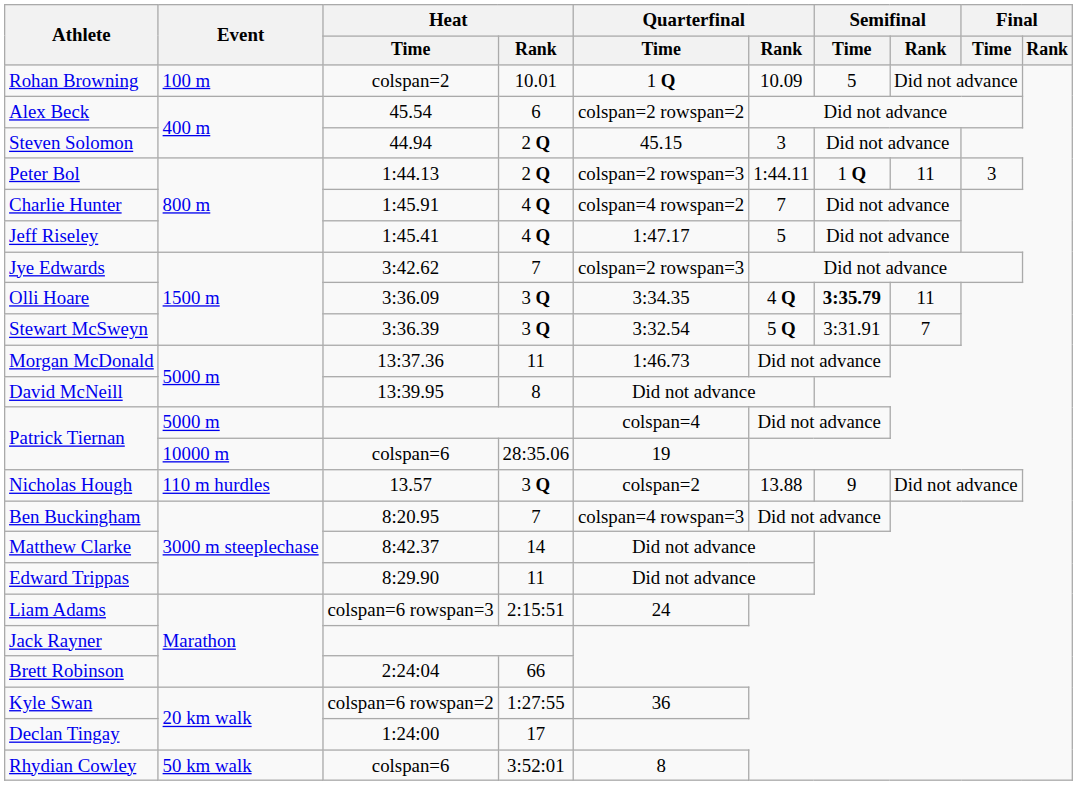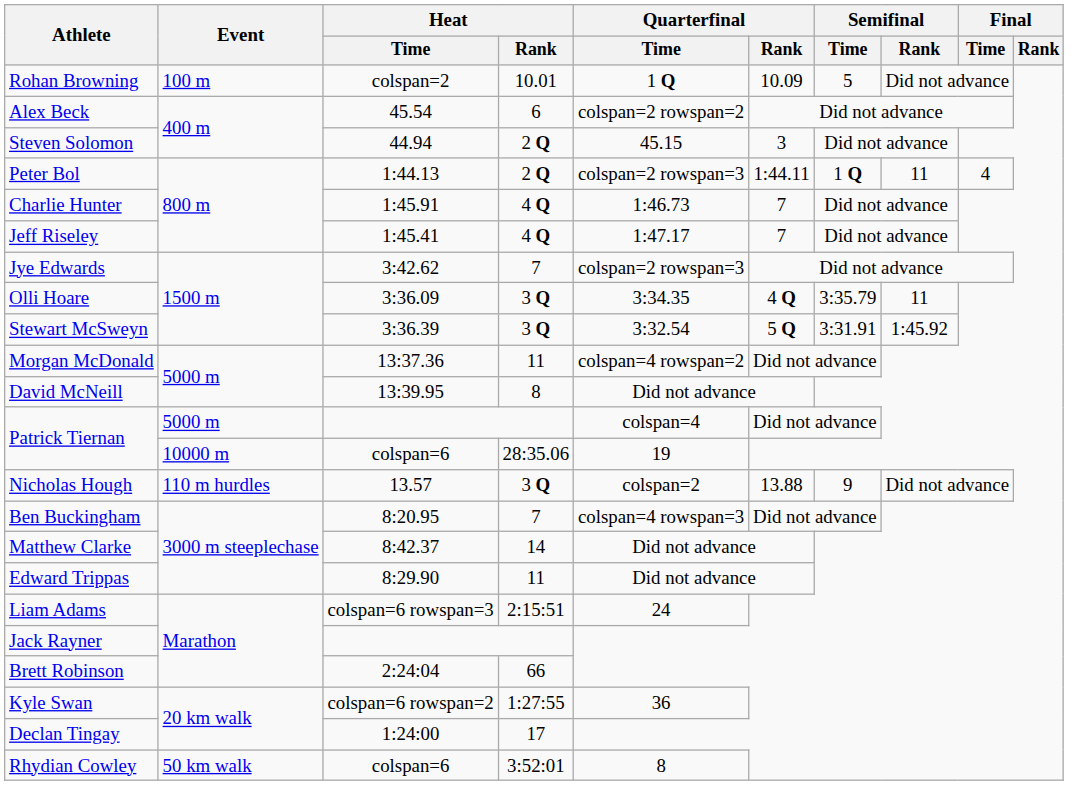Peter Bol | Final / Time: 3 -> 4
Charlie Hunter | Quarterfinal / Time: colspan=4 rowspan=2 -> 1:46.73
Jeff Riseley | Quarterfinal / Rank: 5 -> 7
Olli Hoare | Semifinal / Time: bold -> normal
Stewart McSweyn | Semifinal / Rank: 7 -> 1:45.92
Morgan McDonald | Quarterfinal / Time: 1:46.73 -> colspan=4 rowspan=2
